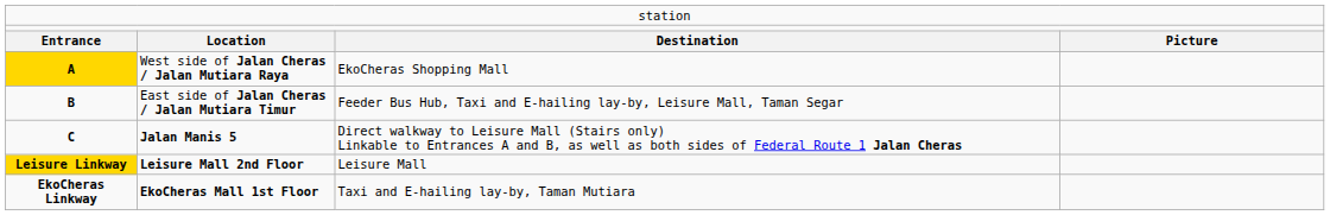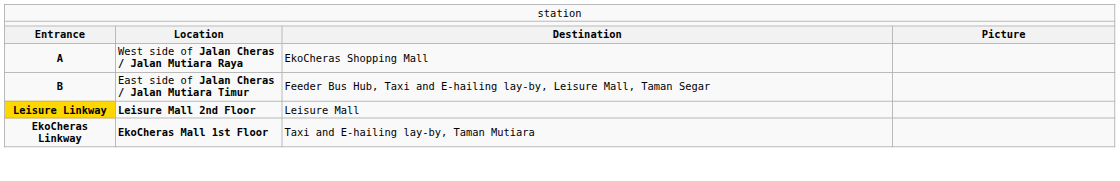West side of Jalan Cheras / Jalan Mutiara Raya | column 1: gold background -> no background
- row: C | Jalan Manis 5 | Direct walkway to Leisure Mall (Stairs only) Linkable to Entrances A and B, as well as both sides of Federal Route 1 Jalan Cheras
